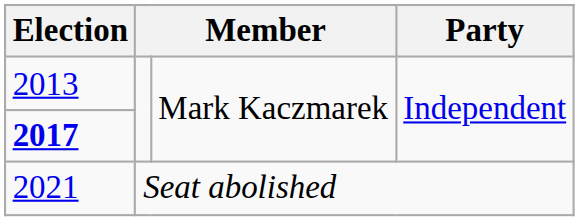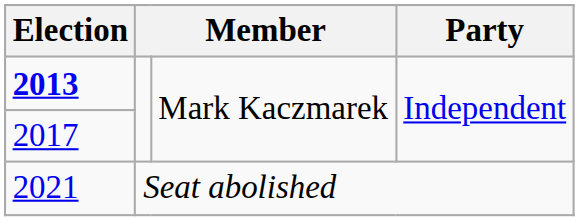2013 | Election: normal -> bold
2017 | Election: bold -> normal
